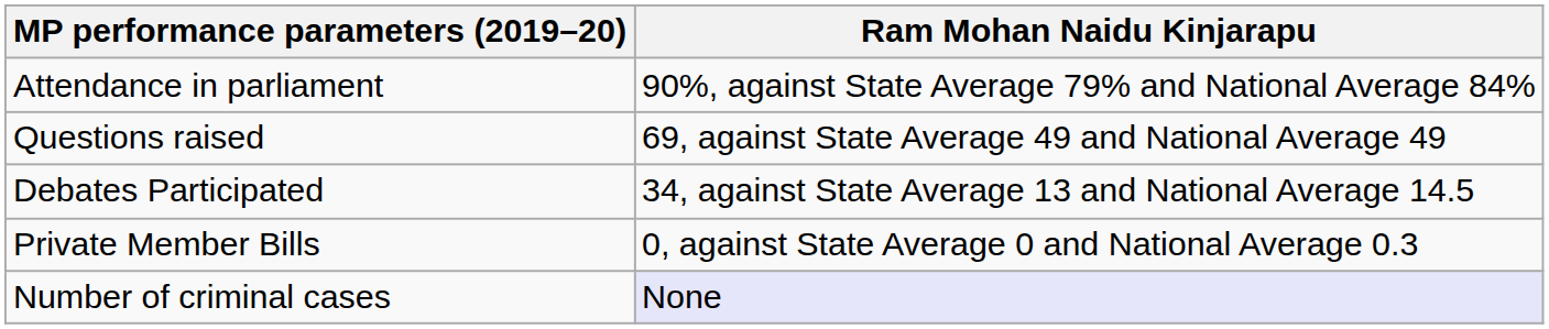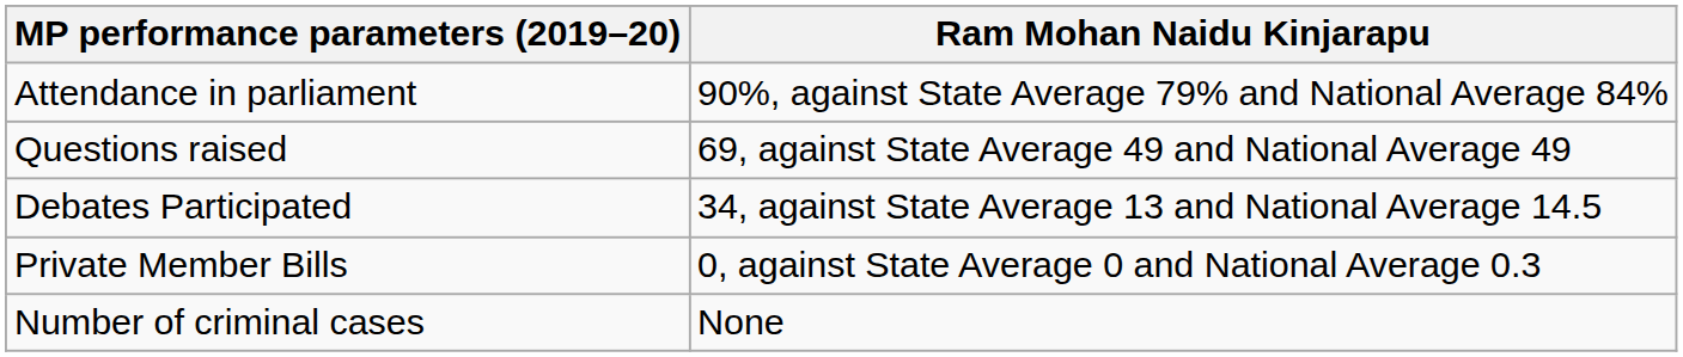Number of criminal cases | Ram Mohan Naidu Kinjarapu: lavender background -> no background
